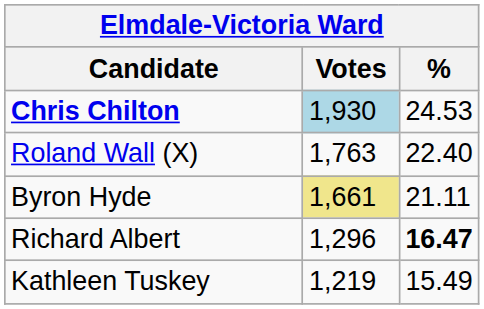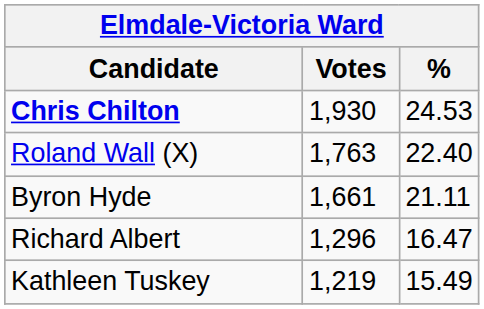Chris Chilton | Votes: lightblue background -> no background
Byron Hyde | Votes: khaki background -> no background
Richard Albert | %: bold -> normal
